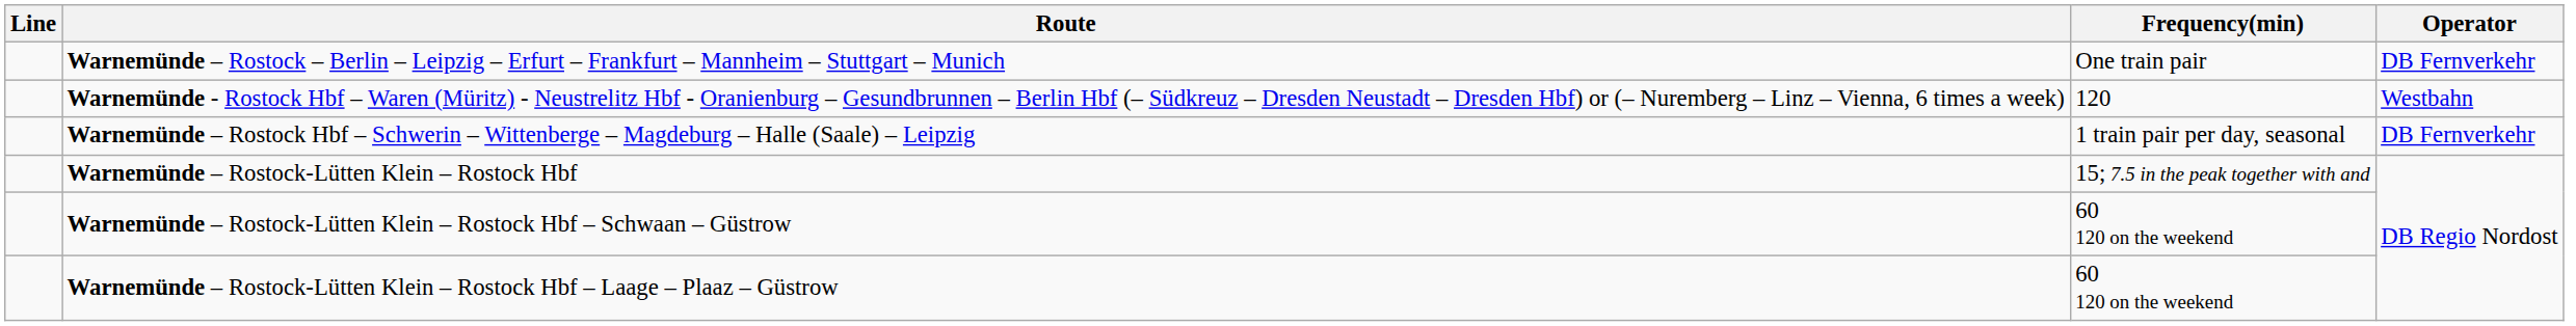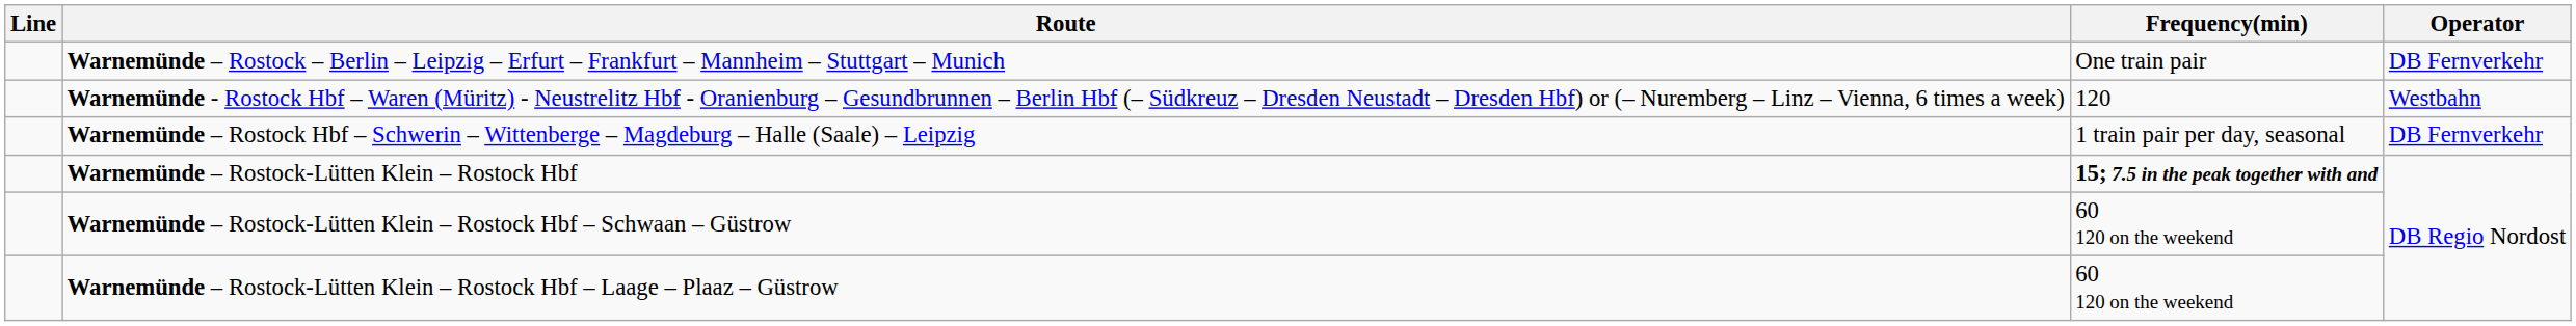Warnemünde – Rostock-Lütten Klein – Rostock Hbf | Frequency(min): normal -> bold
